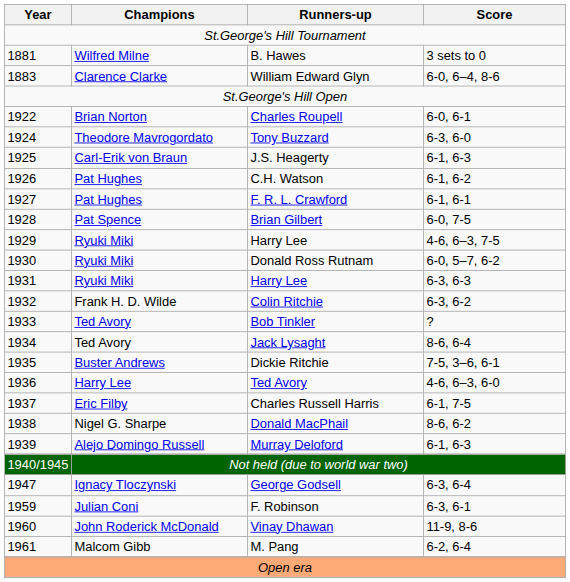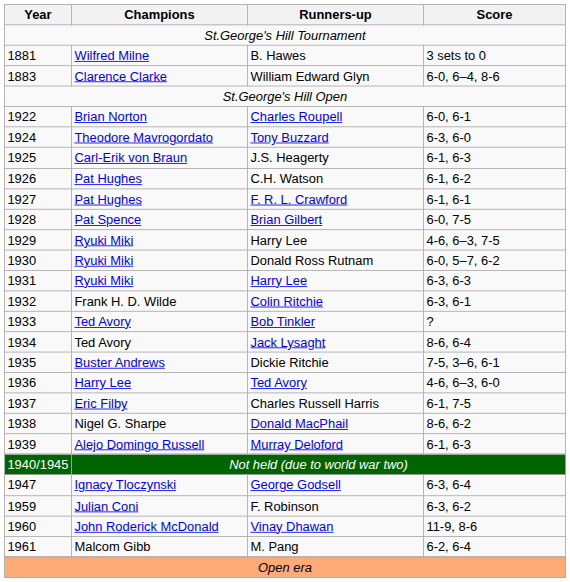Colin Ritchie | Score: 6-3, 6-2 -> 6-3, 6-1
F. Robinson | Score: 6-3, 6-1 -> 6-3, 6-2
